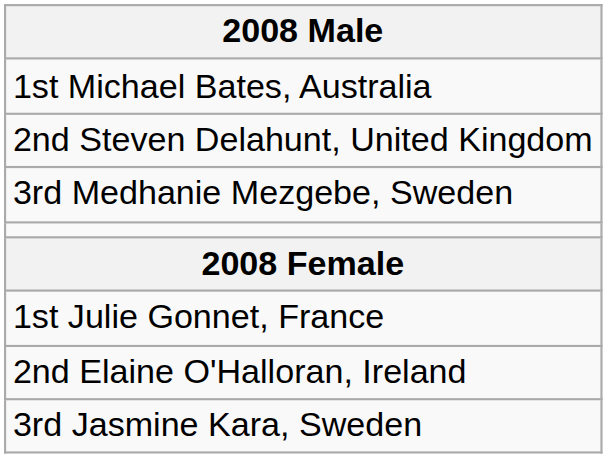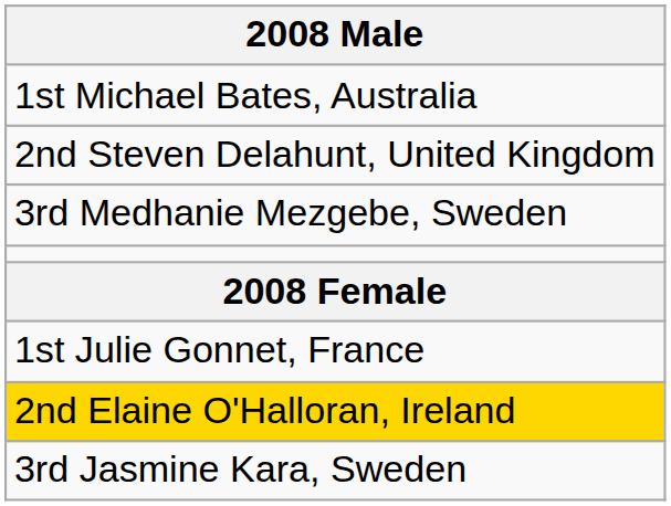row 8 | column 1: no background -> gold background
